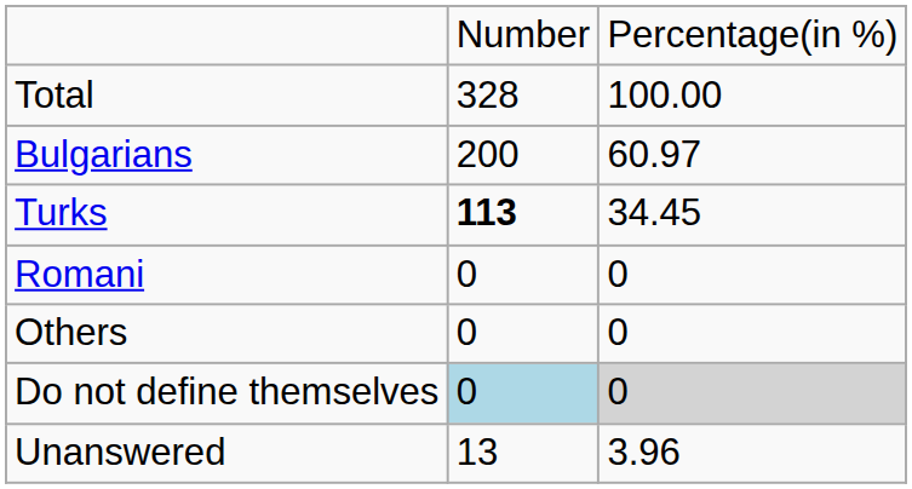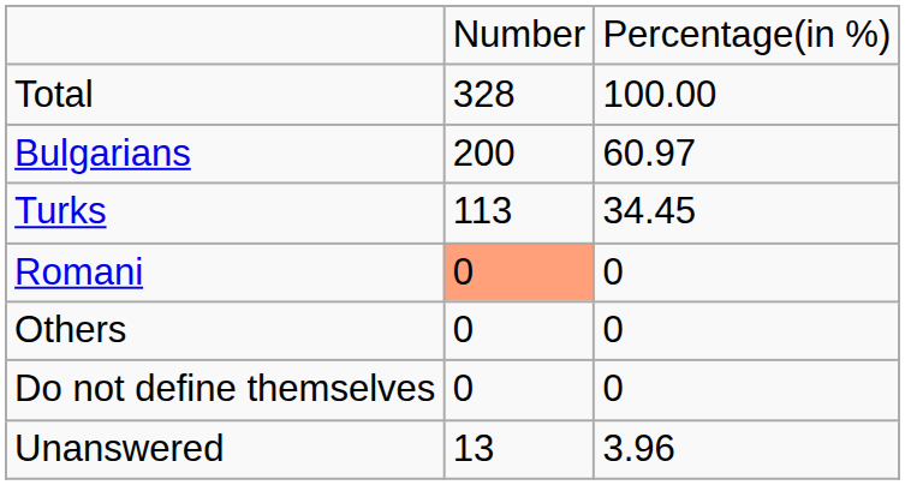Turks | column 2: bold -> normal
Romani | column 2: no background -> lightsalmon background
Do not define themselves | column 2: lightblue background -> no background
Do not define themselves | column 3: lightgrey background -> no background
